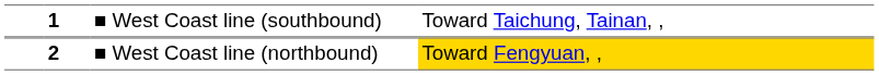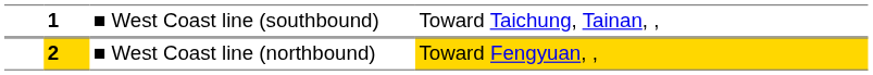■ West Coast line (northbound) | column 1: no background -> gold background
